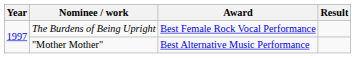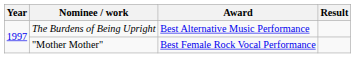The Burdens of Being Upright | Award: Best Female Rock Vocal Performance -> Best Alternative Music Performance
"Mother Mother" | Award: Best Alternative Music Performance -> Best Female Rock Vocal Performance
